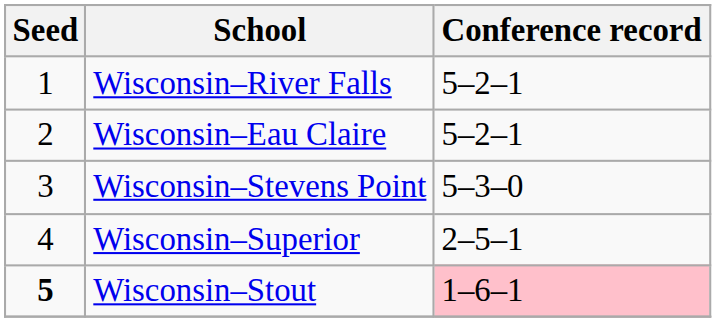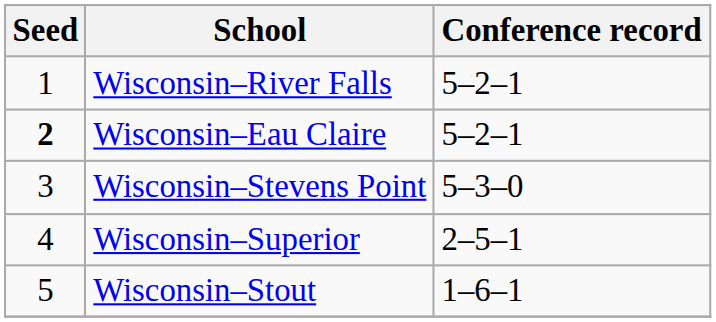Wisconsin–Eau Claire | Seed: normal -> bold
Wisconsin–Stout | Seed: bold -> normal
Wisconsin–Stout | Conference record: pink background -> no background
